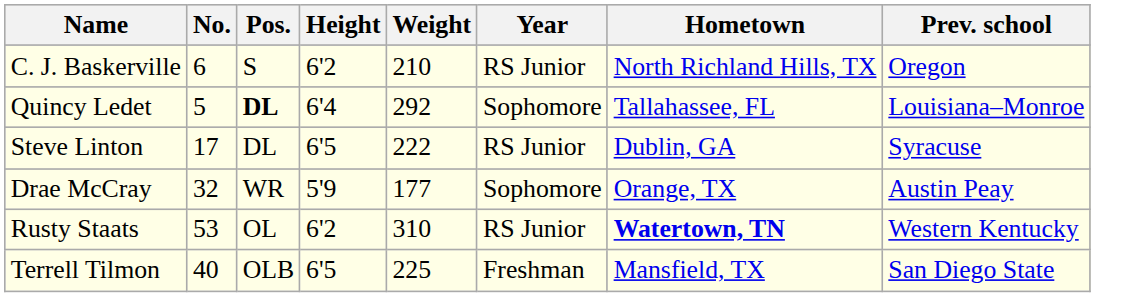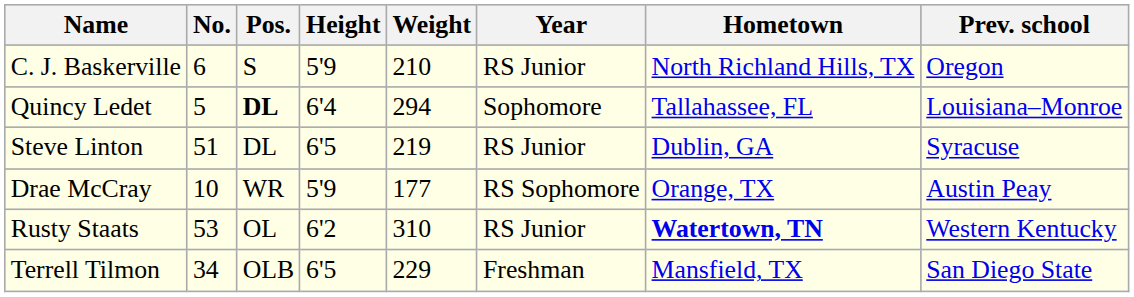C. J. Baskerville | Height: 6'2 -> 5'9
Quincy Ledet | Weight: 292 -> 294
Steve Linton | No.: 17 -> 51
Steve Linton | Weight: 222 -> 219
Drae McCray | No.: 32 -> 10
Drae McCray | Year: Sophomore -> RS Sophomore
Terrell Tilmon | No.: 40 -> 34
Terrell Tilmon | Weight: 225 -> 229
